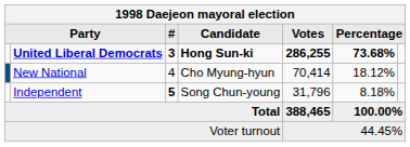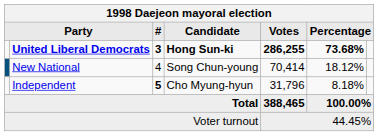New National | Candidate: Cho Myung-hyun -> Song Chun-young
Independent | Candidate: Song Chun-young -> Cho Myung-hyun
